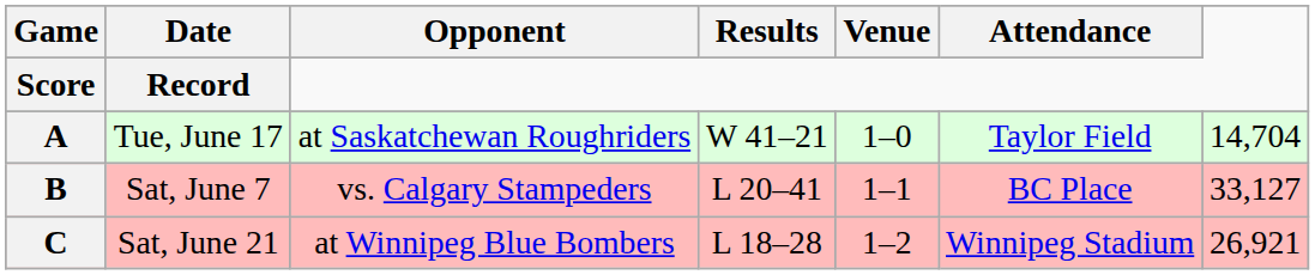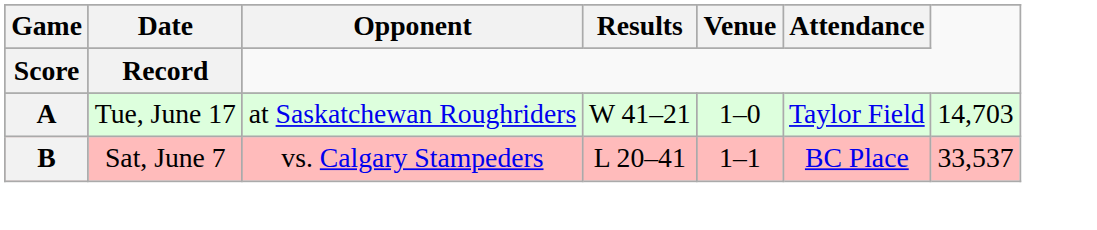A | column 7: 14,704 -> 14,703
B | column 7: 33,127 -> 33,537
- row: C | Sat, June 21 | at Winnipeg Blue Bombers | L 18–28 | 1–2 | Winnipeg Stadium | 26,921
